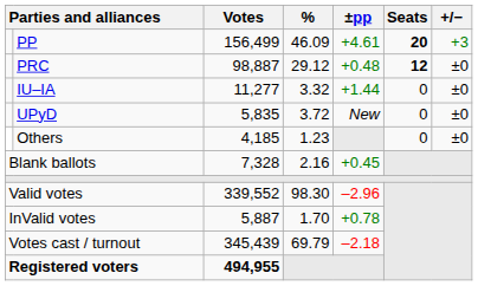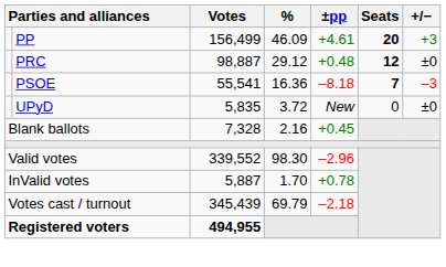+ row: PSOE | 55,541 | 16.36 | –8.18 | 7 | –3
- row: IU–IA | 11,277 | 3.32 | +1.44 | 0 | ±0
- row: Others | 4,185 | 1.23 | 0 | ±0
